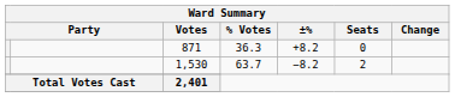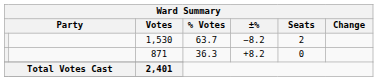rows swapped: 1,530 <-> 871
